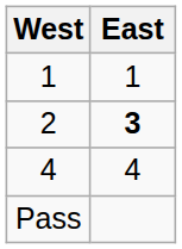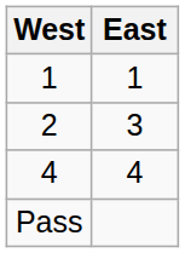2 | East: bold -> normal
